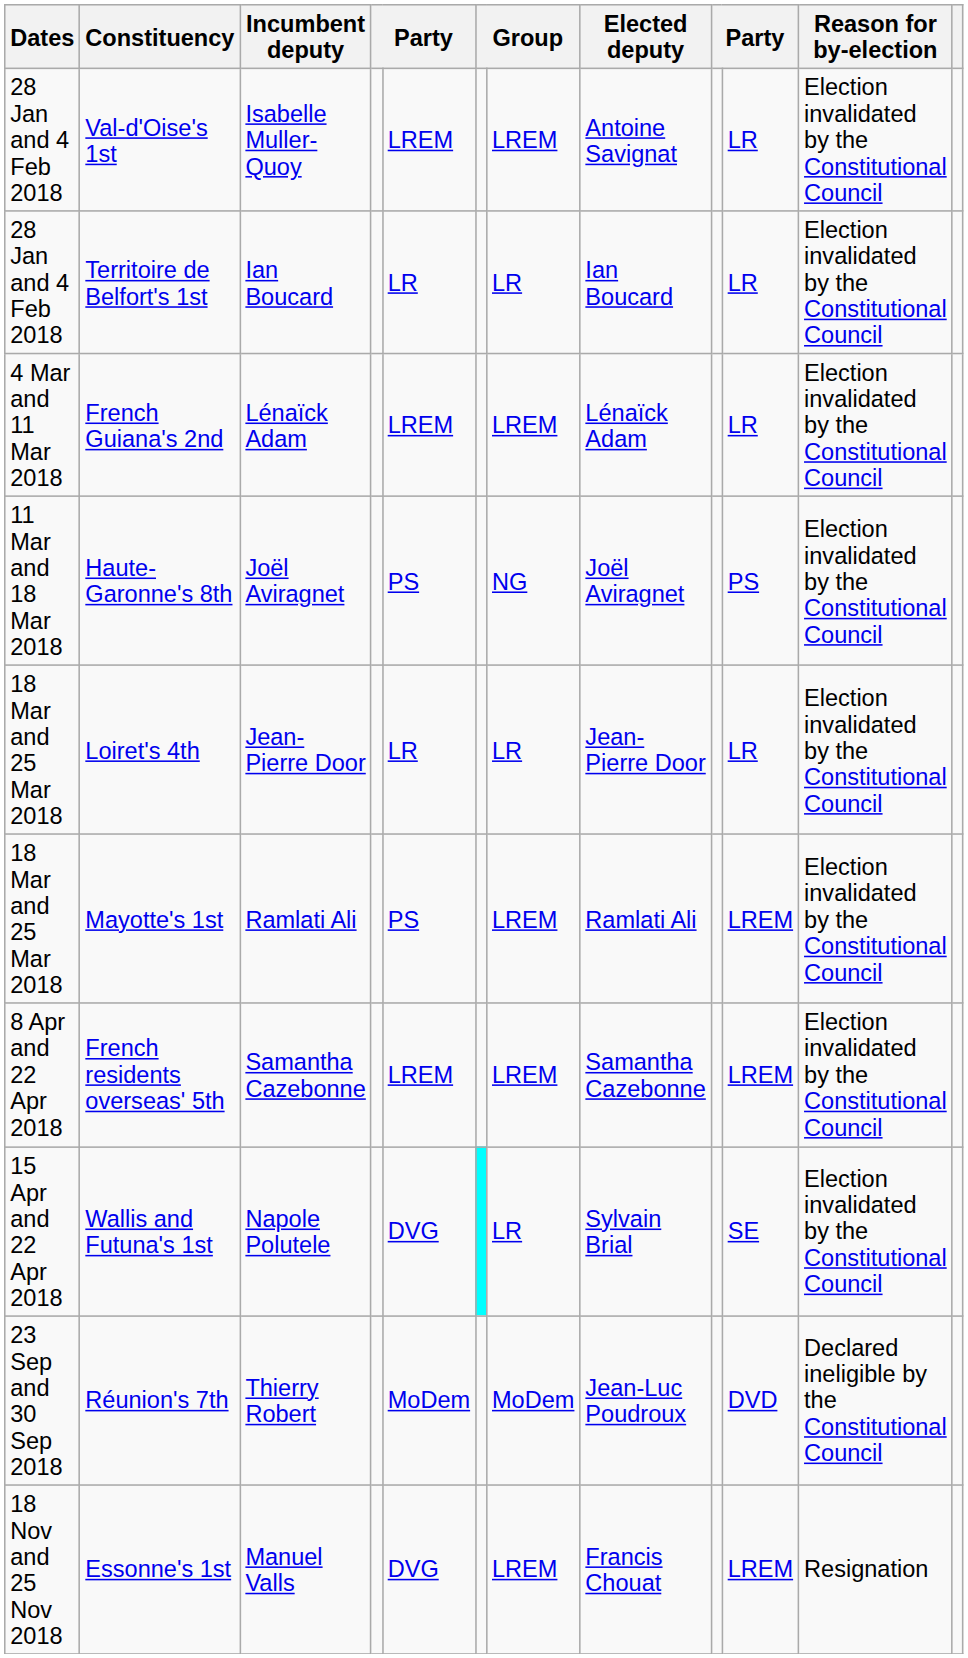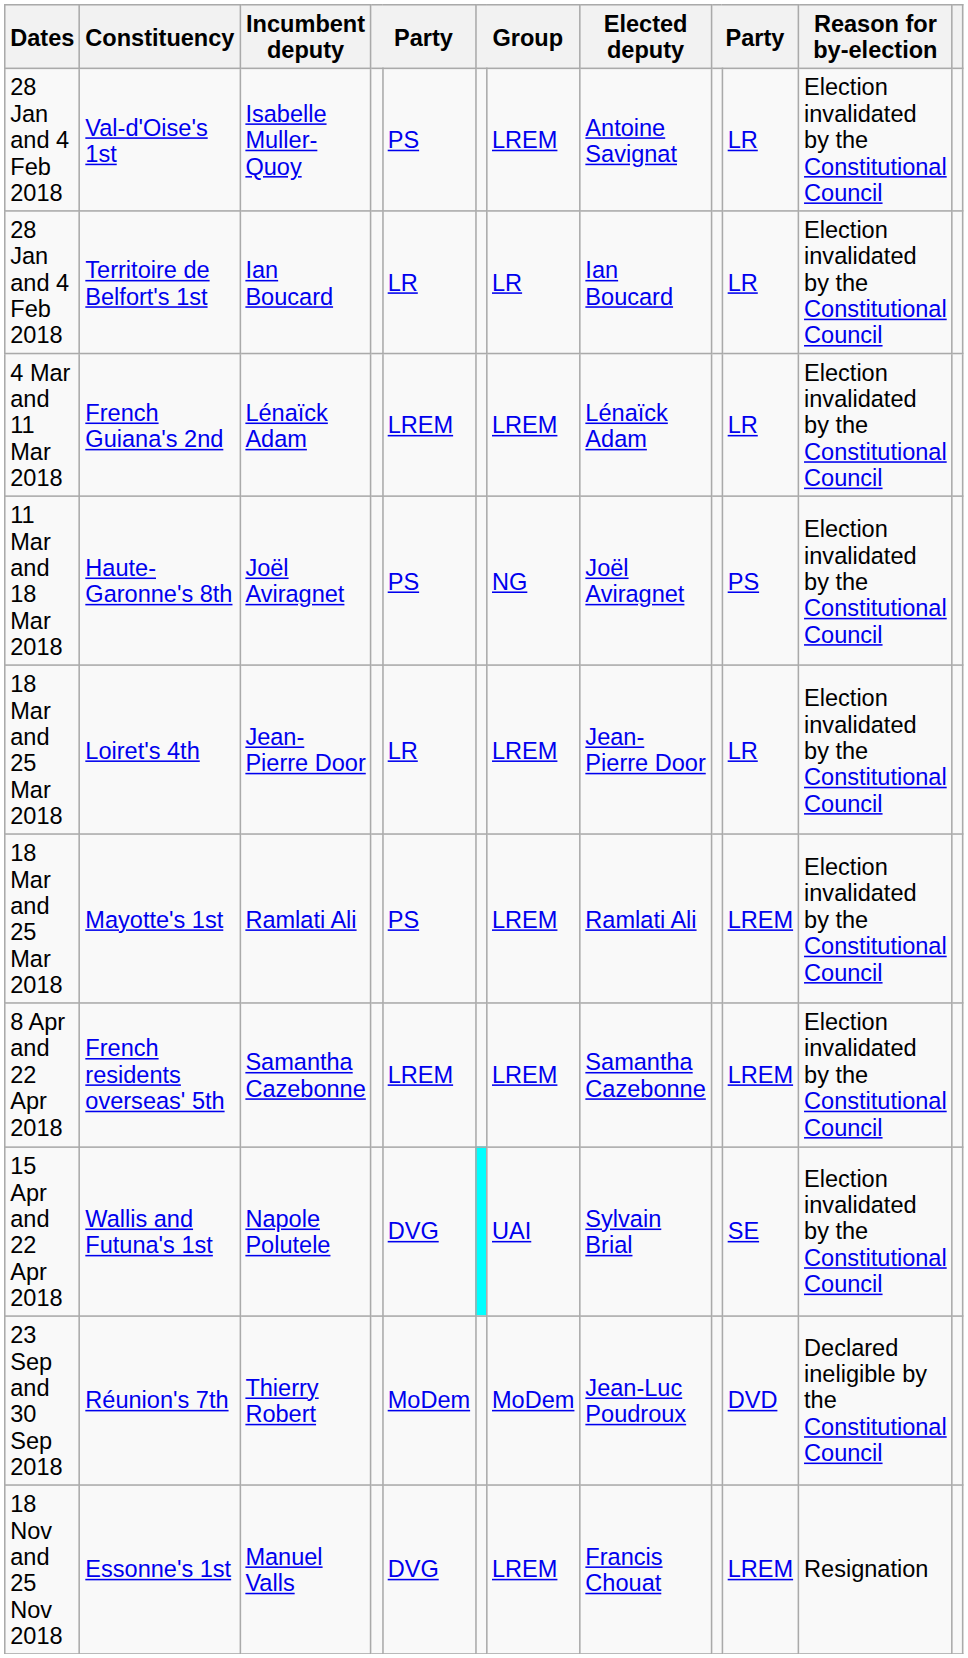Val-d'Oise's 1st | column 5: LREM -> PS
Loiret's 4th | column 7: LR -> LREM
Wallis and Futuna's 1st | column 7: LR -> UAI
